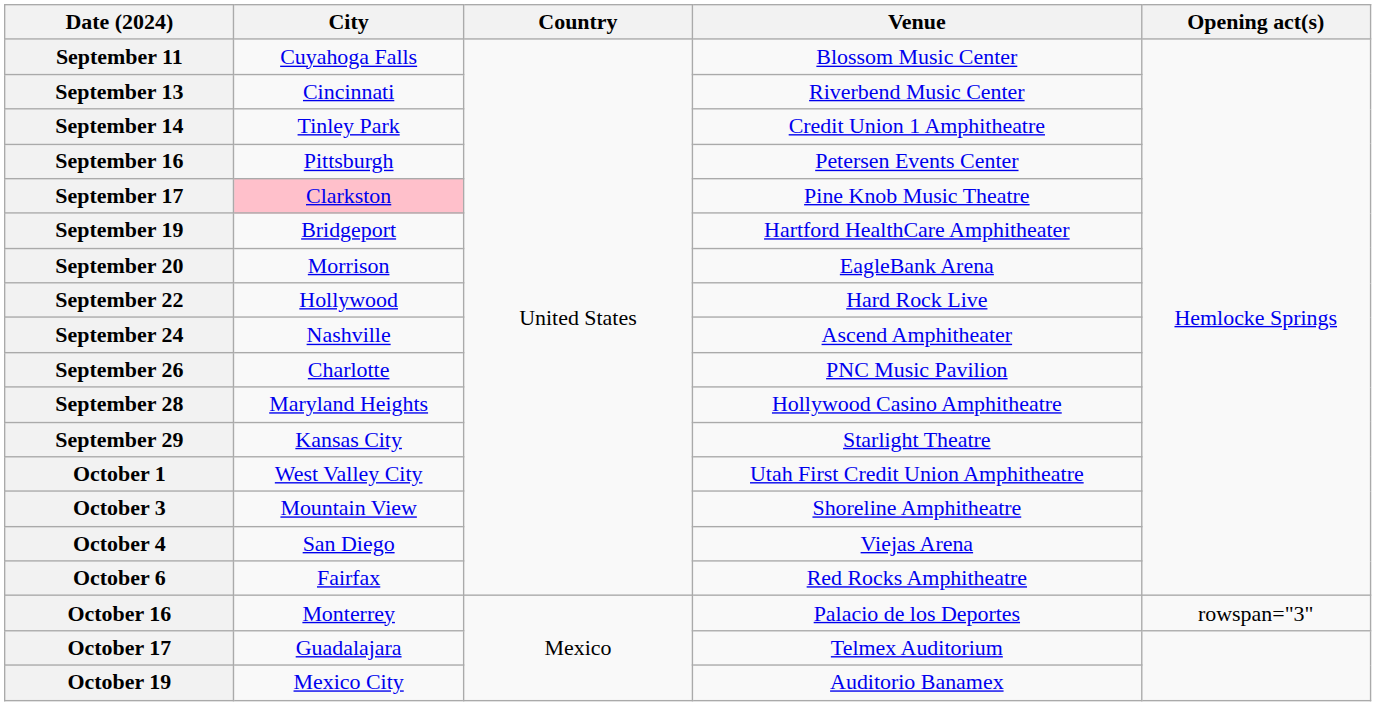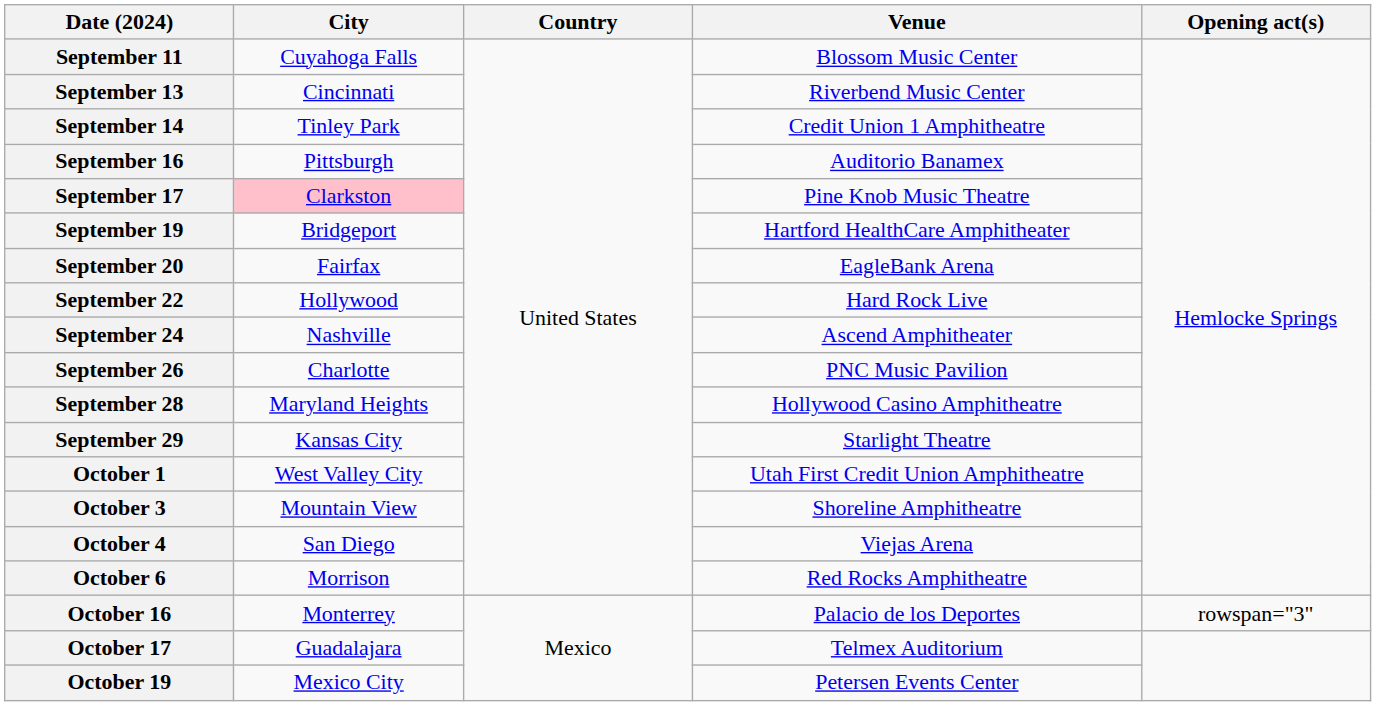September 16 | Venue: Petersen Events Center -> Auditorio Banamex
September 20 | City: Morrison -> Fairfax
October 6 | City: Fairfax -> Morrison
October 19 | Venue: Auditorio Banamex -> Petersen Events Center
